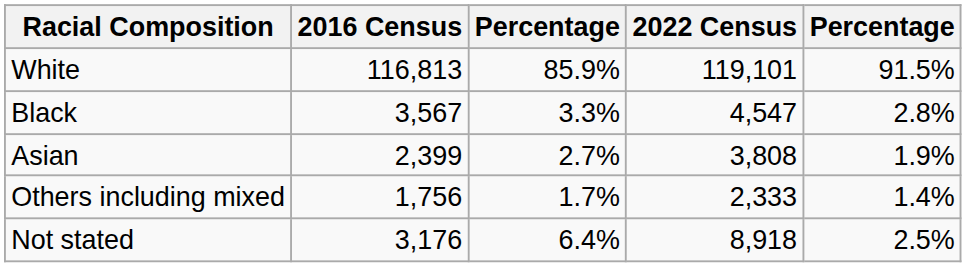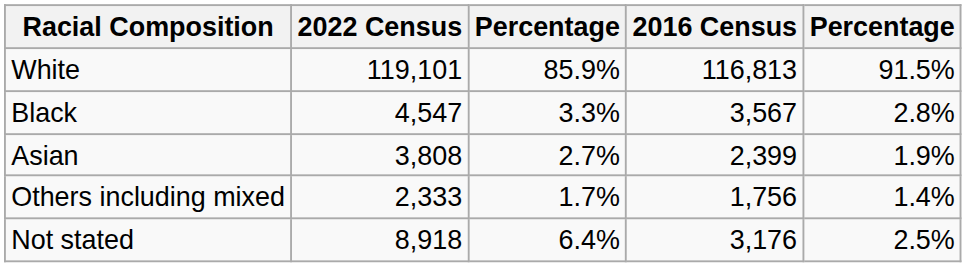columns swapped: 2022 Census <-> 2016 Census
